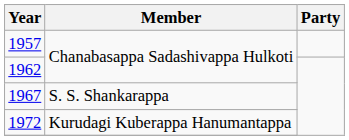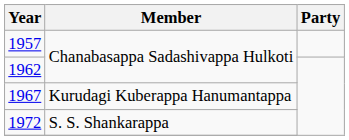1967 | Member: S. S. Shankarappa -> Kurudagi Kuberappa Hanumantappa
1972 | Member: Kurudagi Kuberappa Hanumantappa -> S. S. Shankarappa
